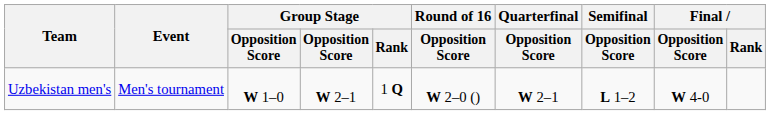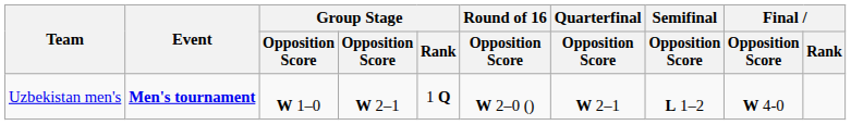Uzbekistan men's | Event: normal -> bold
